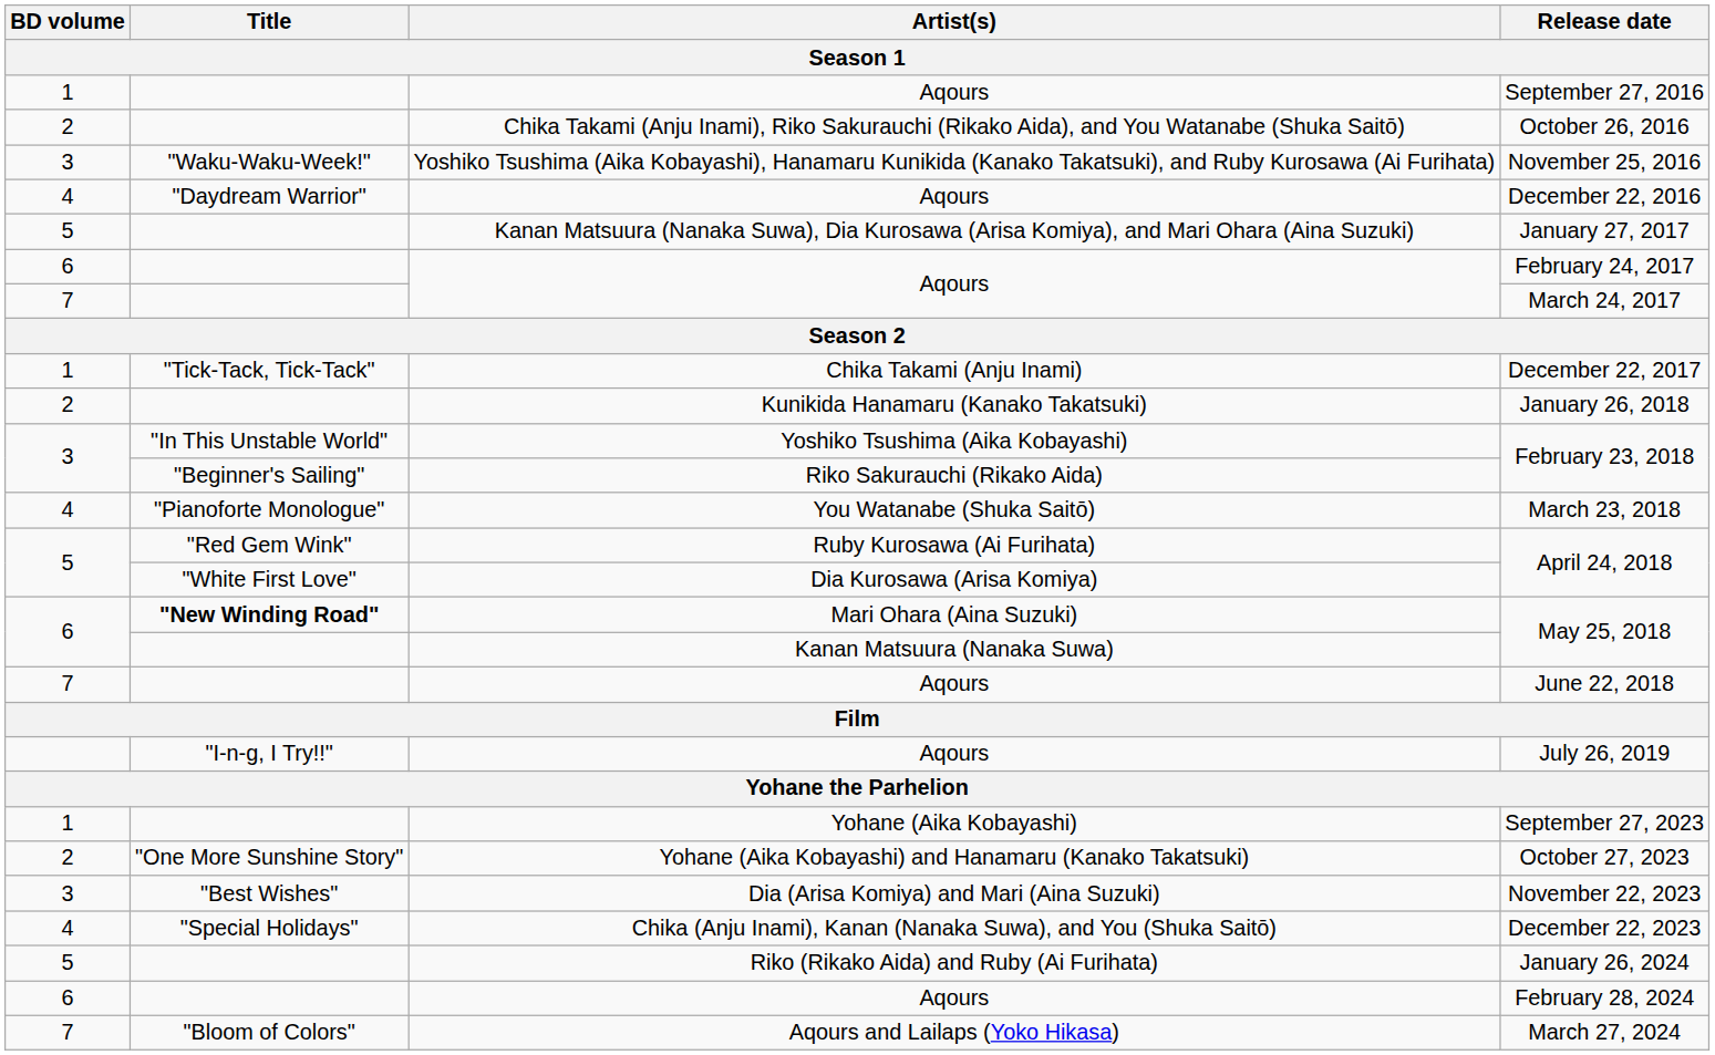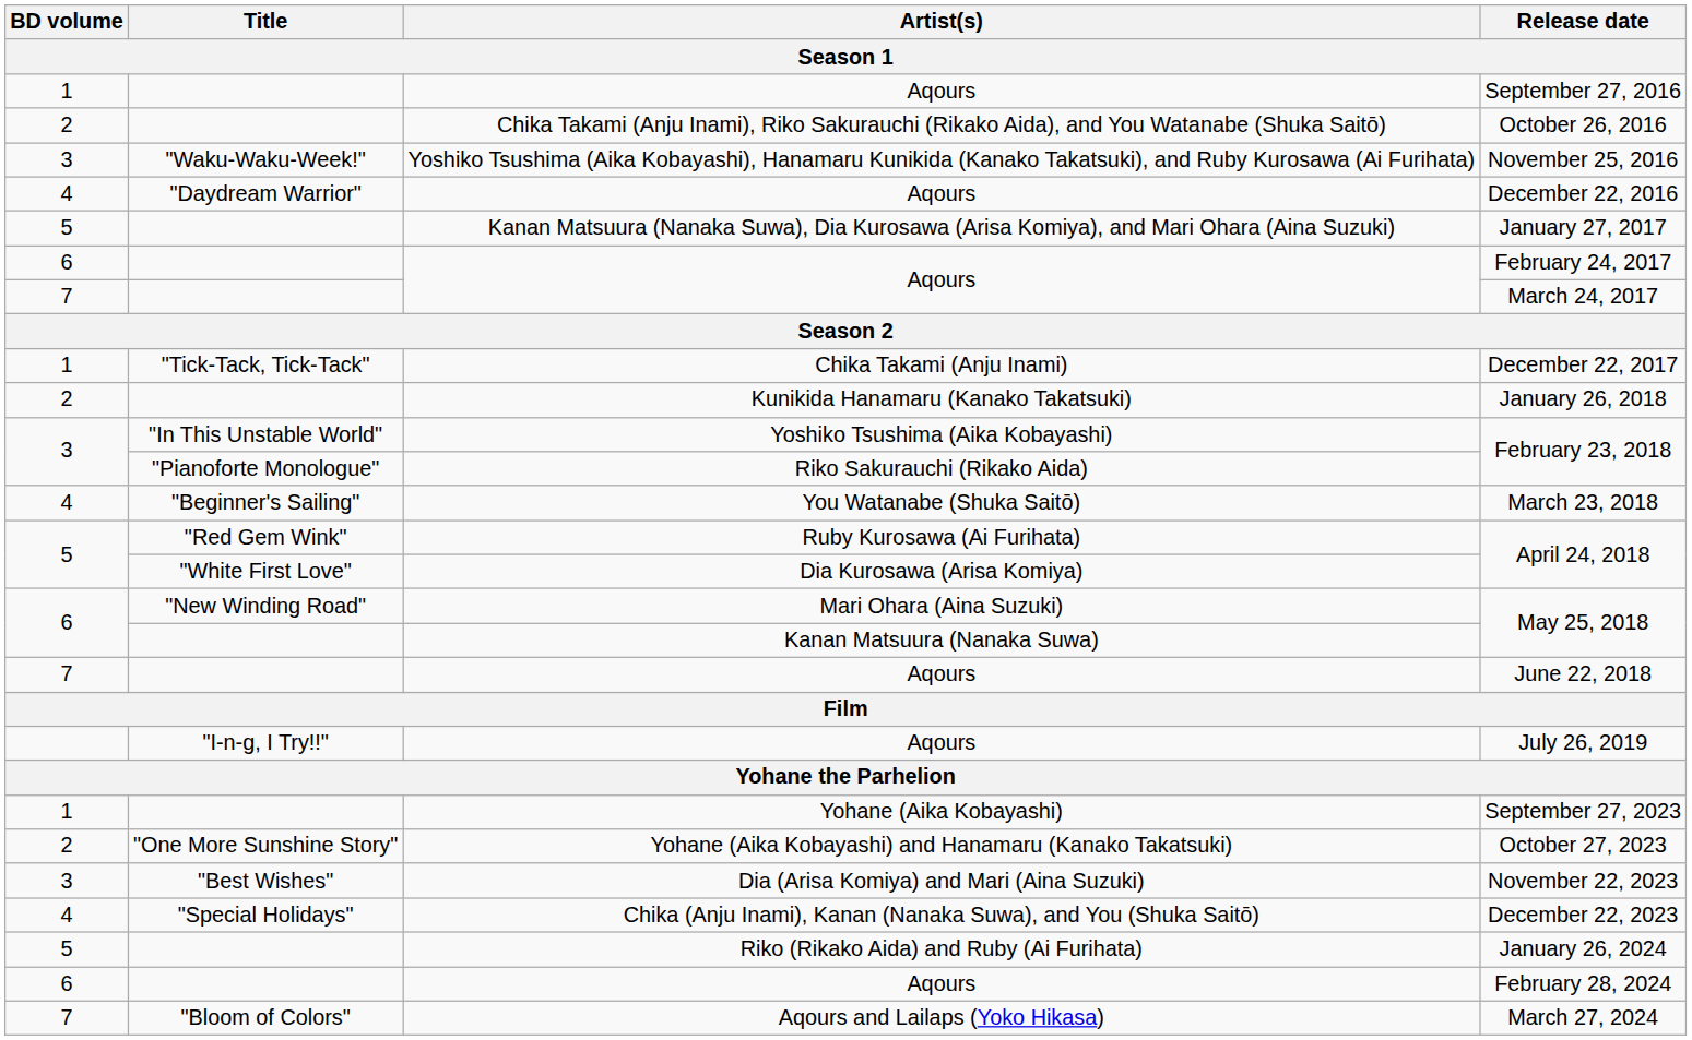Riko Sakurauchi (Rikako Aida) / February 23, 2018 | Title: "Beginner's Sailing" -> "Pianoforte Monologue"
March 23, 2018 | Title: "Pianoforte Monologue" -> "Beginner's Sailing"
Mari Ohara (Aina Suzuki) / May 25, 2018 | Title: bold -> normal
